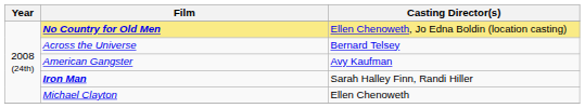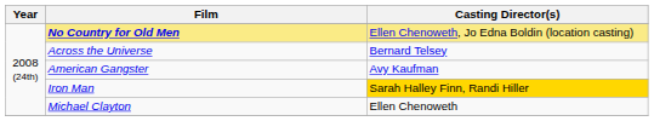Iron Man | Film: bold -> normal
Iron Man | Casting Director(s): no background -> gold background
